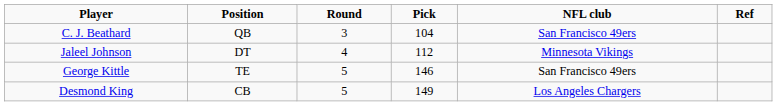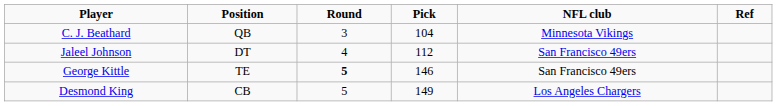C. J. Beathard | NFL club: San Francisco 49ers -> Minnesota Vikings
Jaleel Johnson | NFL club: Minnesota Vikings -> San Francisco 49ers
George Kittle | Round: normal -> bold
